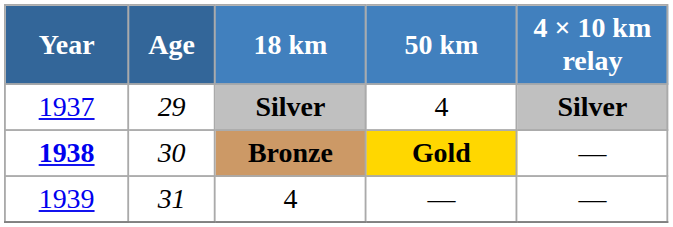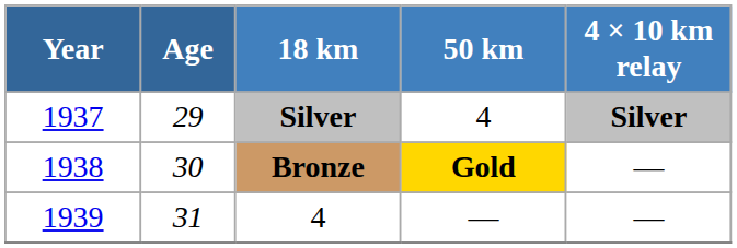Bronze | Year: bold -> normal
